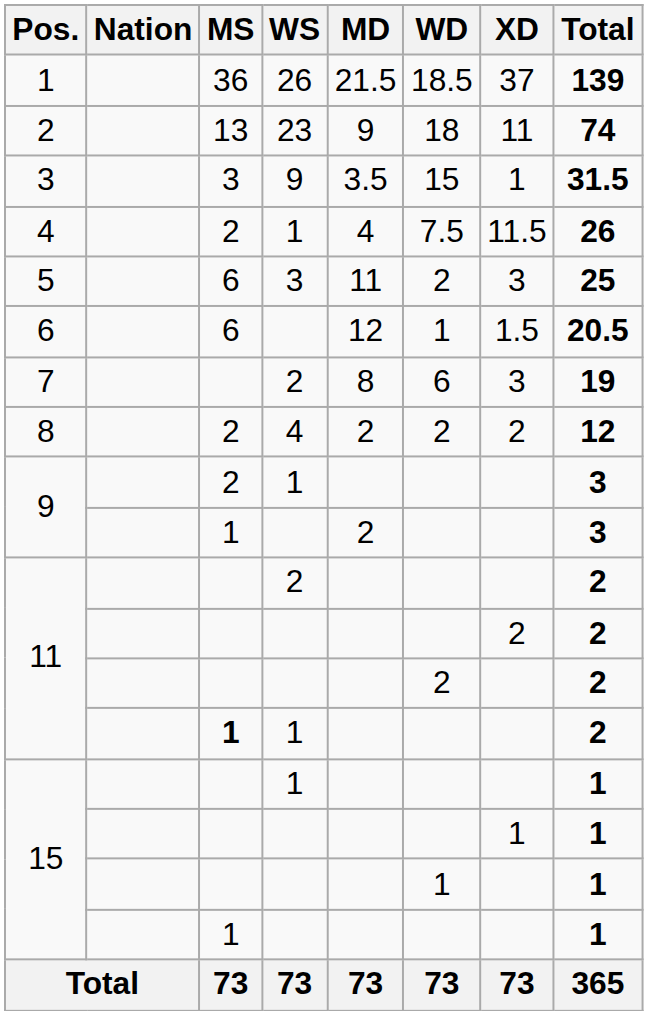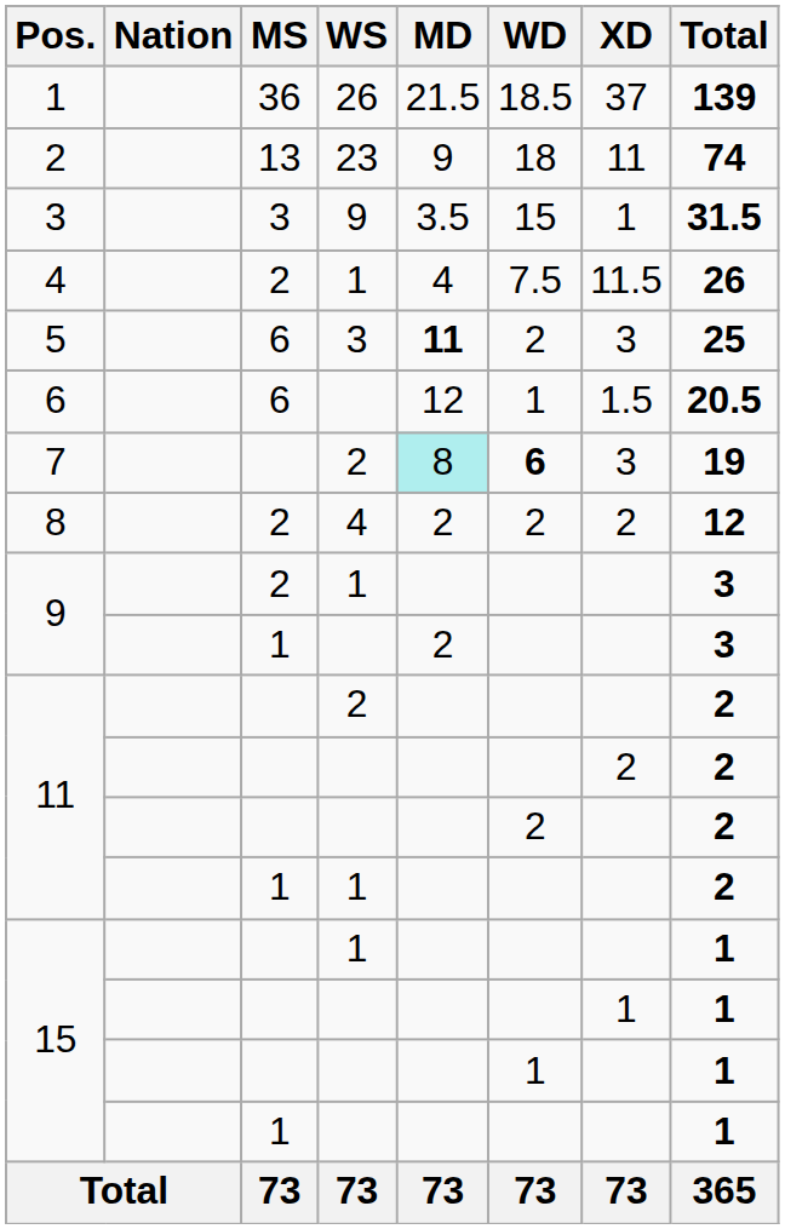5 | MD: normal -> bold
7 | MD: no background -> paleturquoise background
7 | WD: normal -> bold
11 / 1 | MS: bold -> normal
